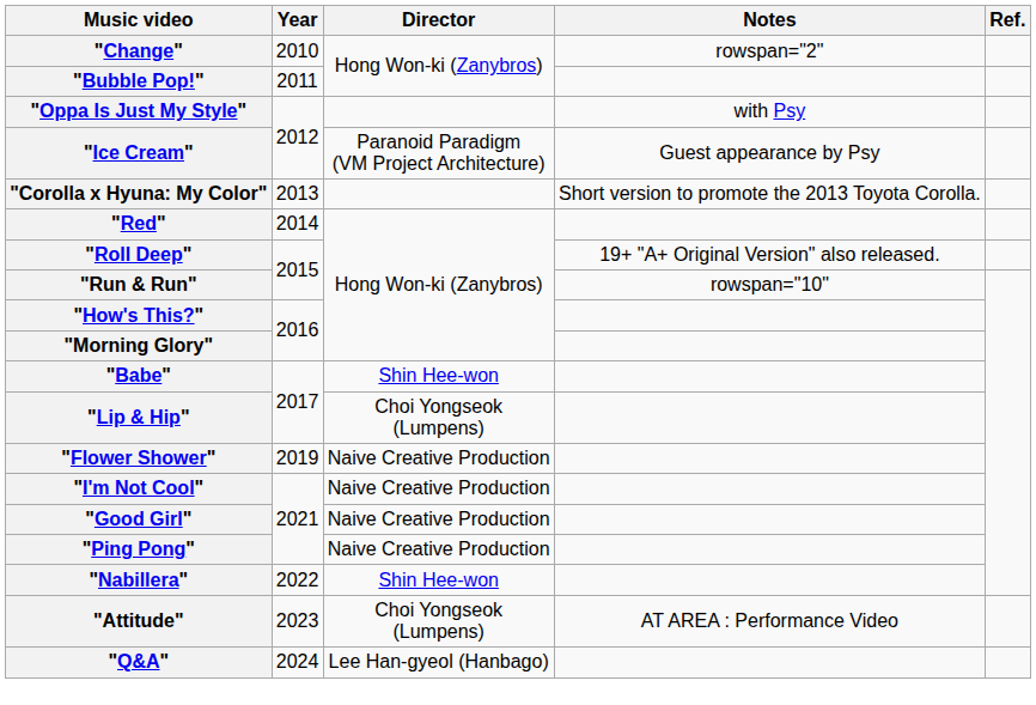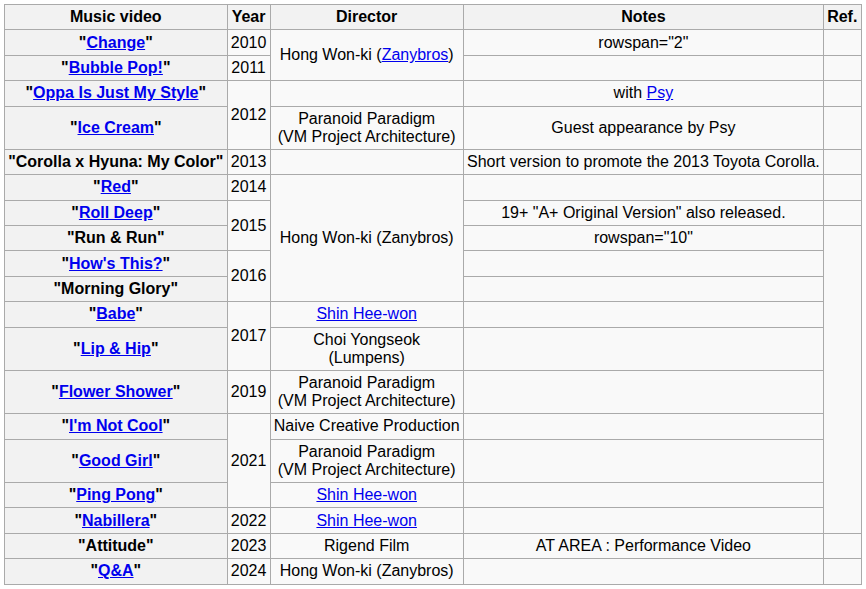"Flower Shower" | Director: Naive Creative Production -> Paranoid Paradigm (VM Project Architecture)
"Good Girl" | Director: Naive Creative Production -> Paranoid Paradigm (VM Project Architecture)
"Ping Pong" | Director: Naive Creative Production -> Shin Hee-won
"Attitude" | Director: Choi Yongseok (Lumpens) -> Rigend Film
"Q&A" | Director: Lee Han-gyeol (Hanbago) -> Hong Won-ki (Zanybros)
